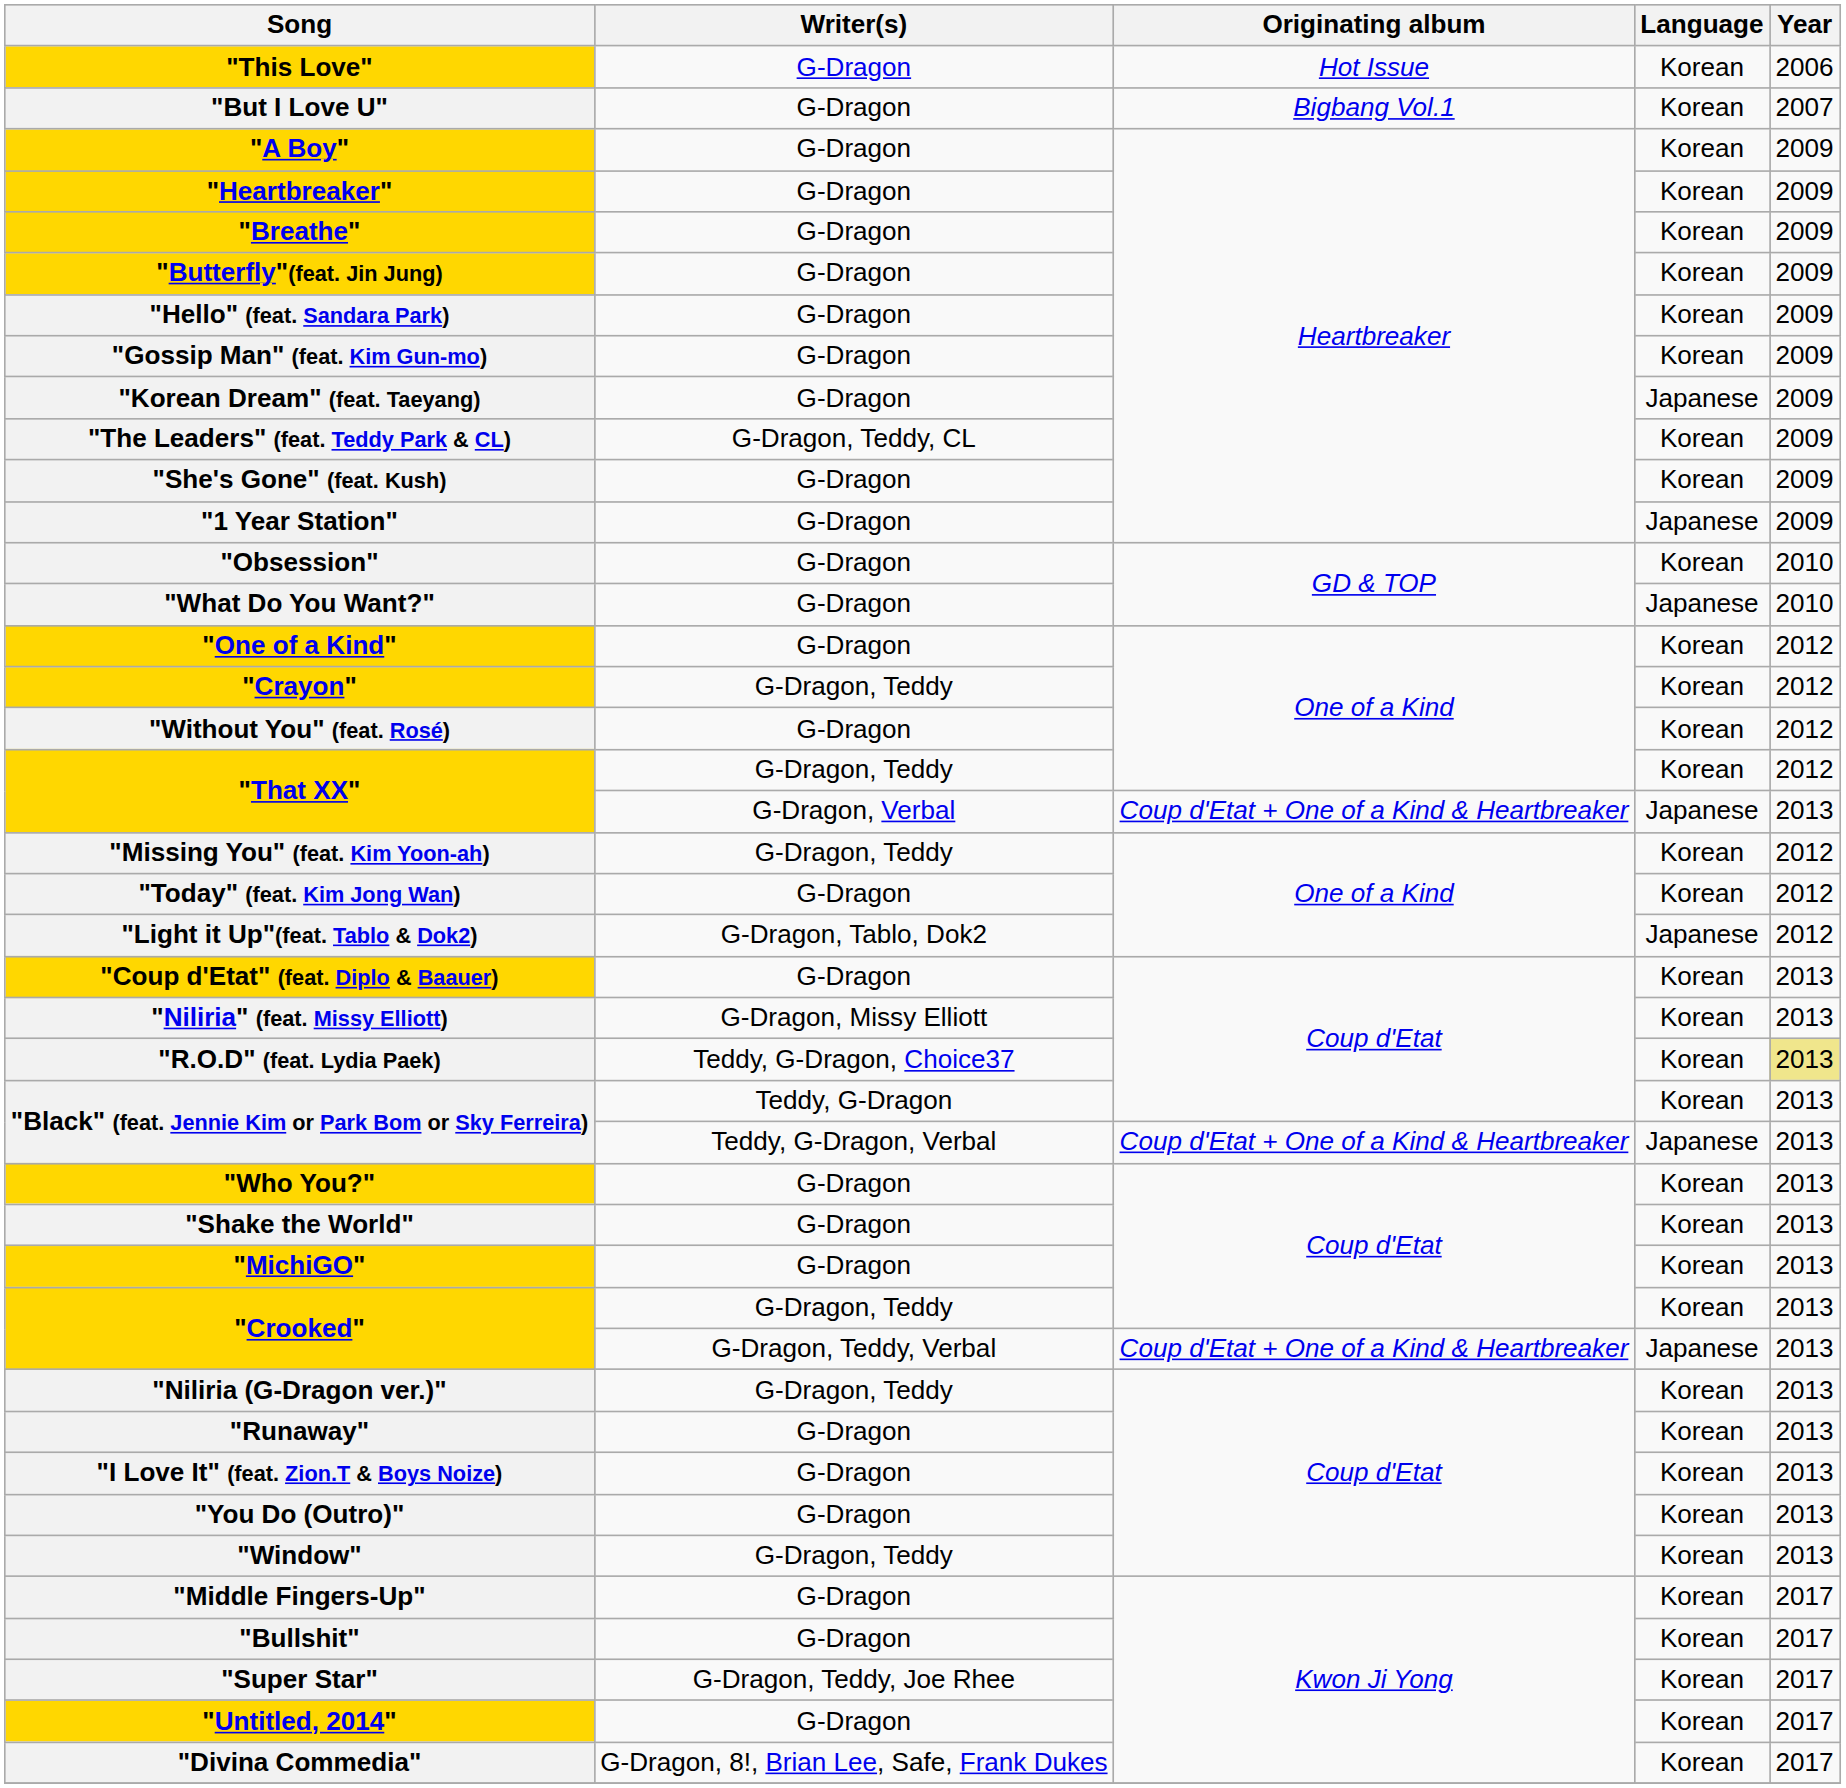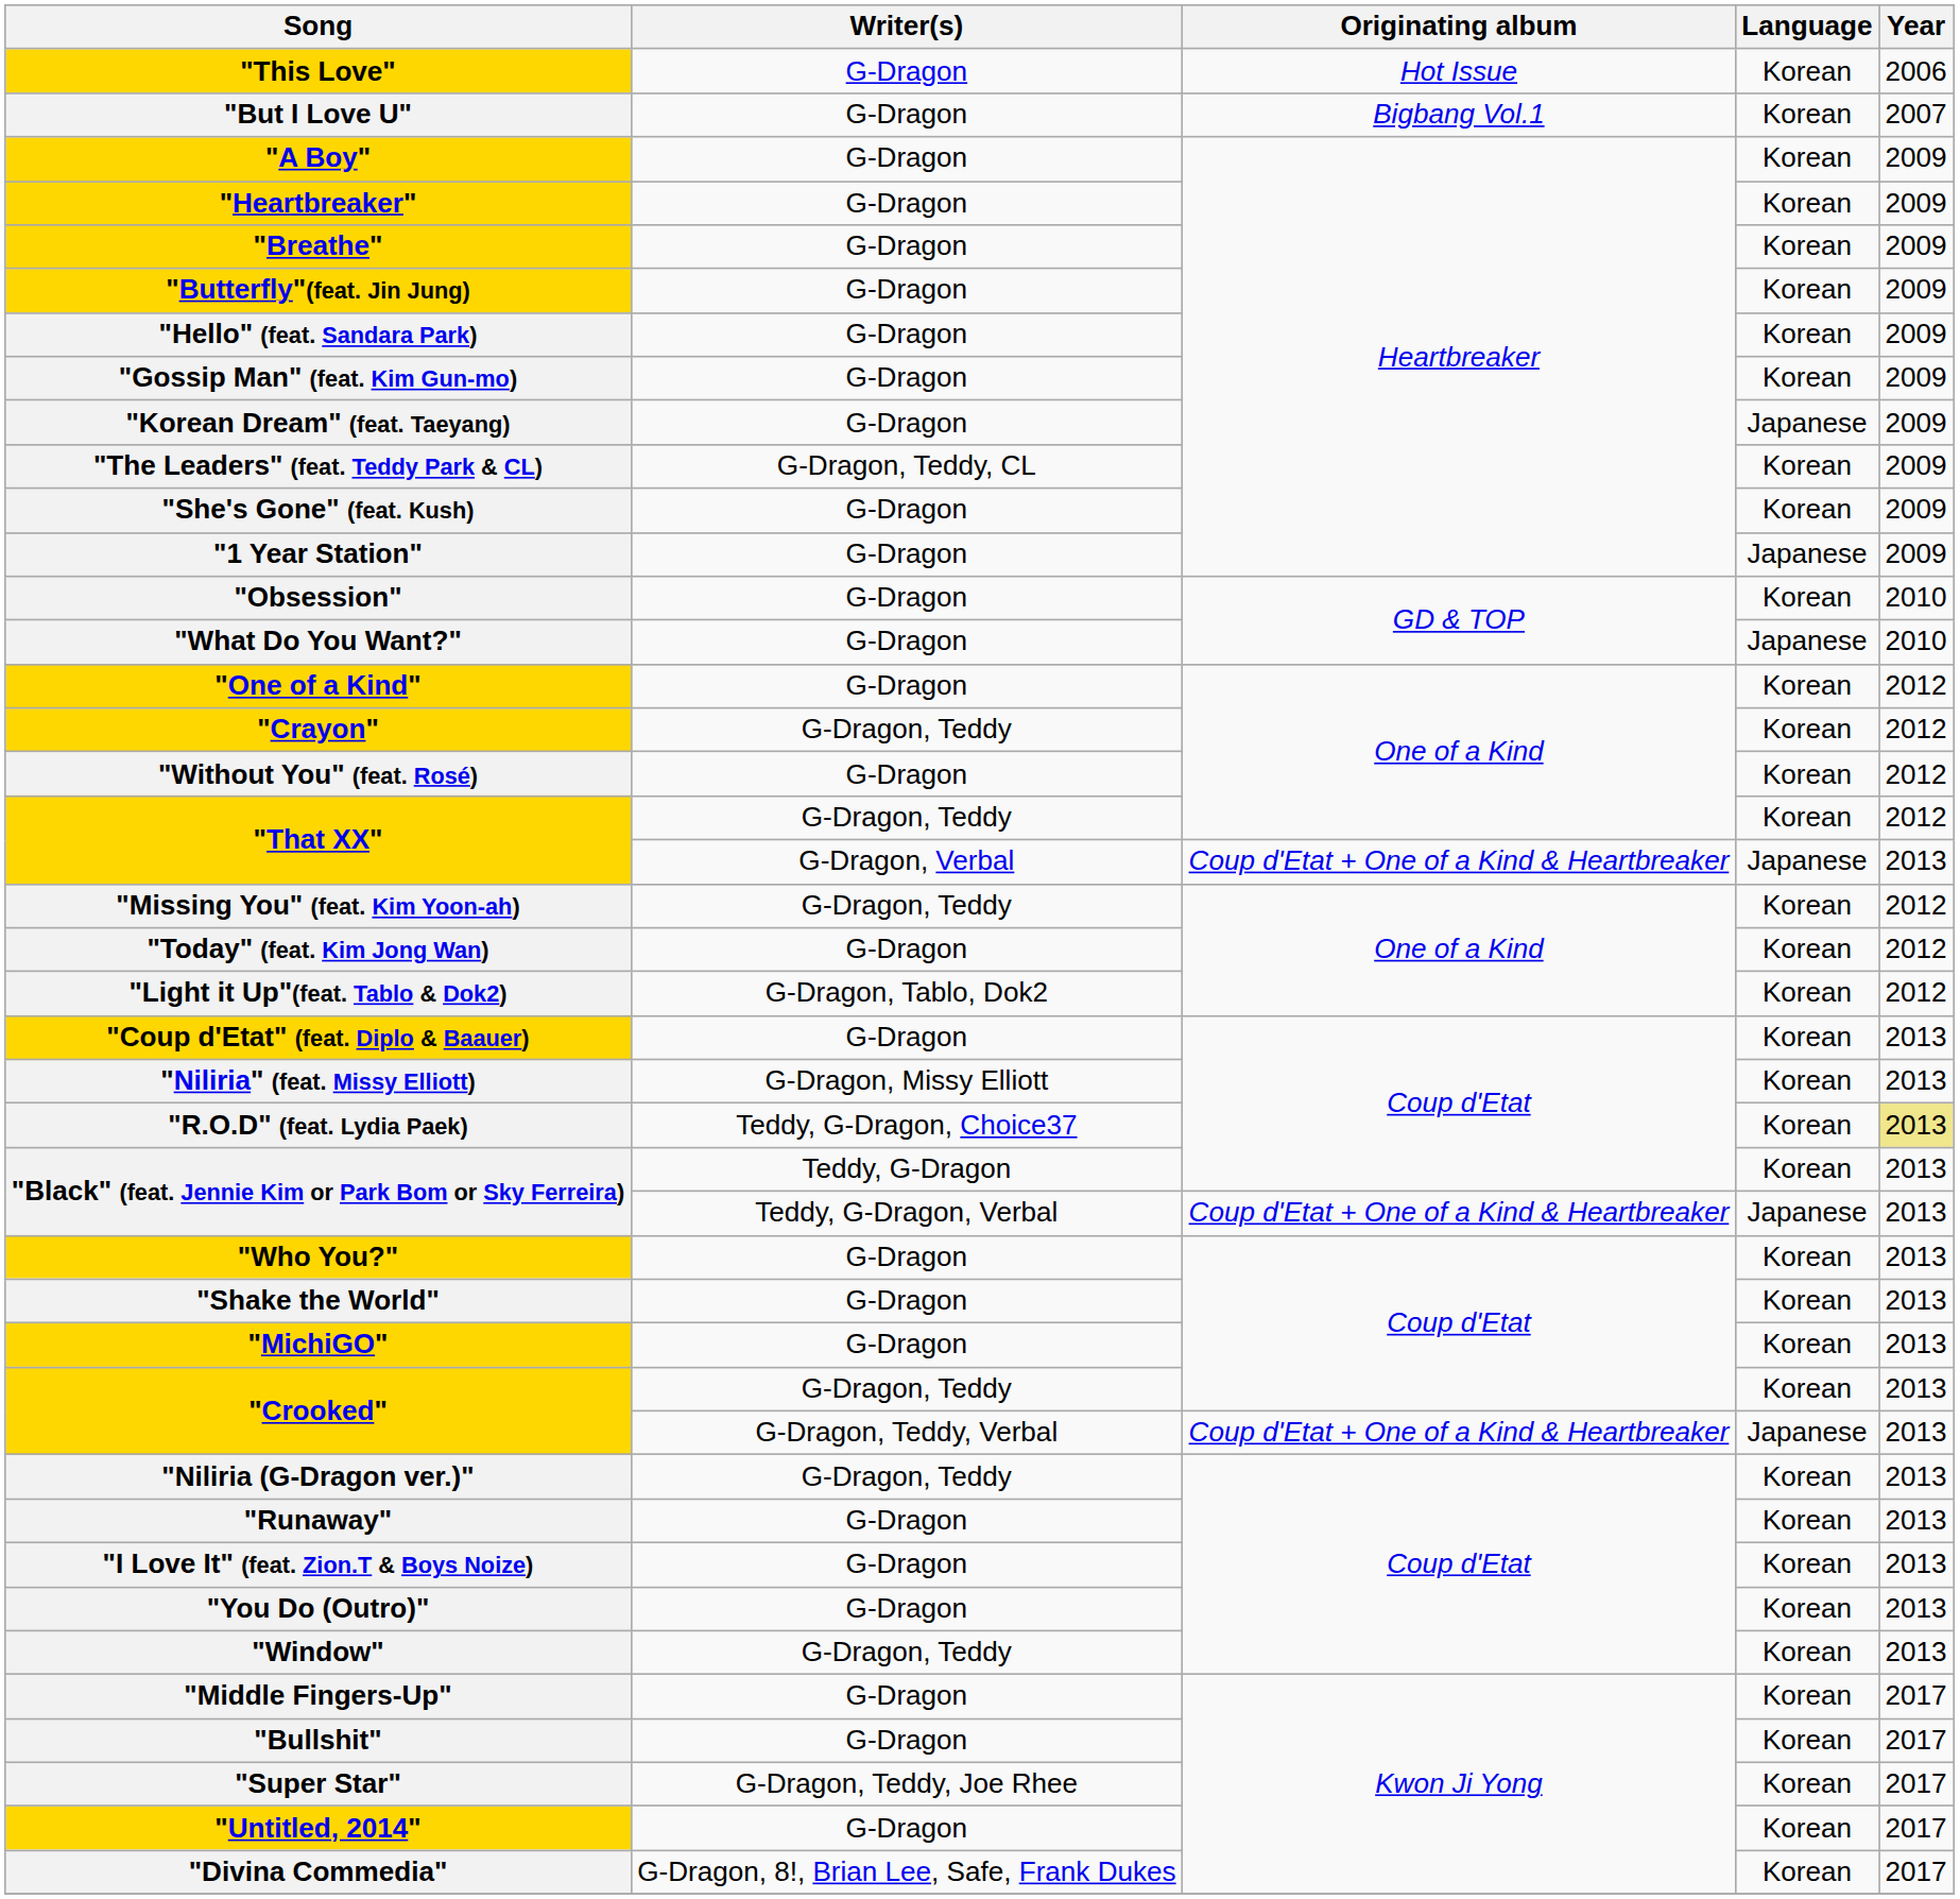"Light it Up"(feat. Tablo & Dok2) | Language: Japanese -> Korean
